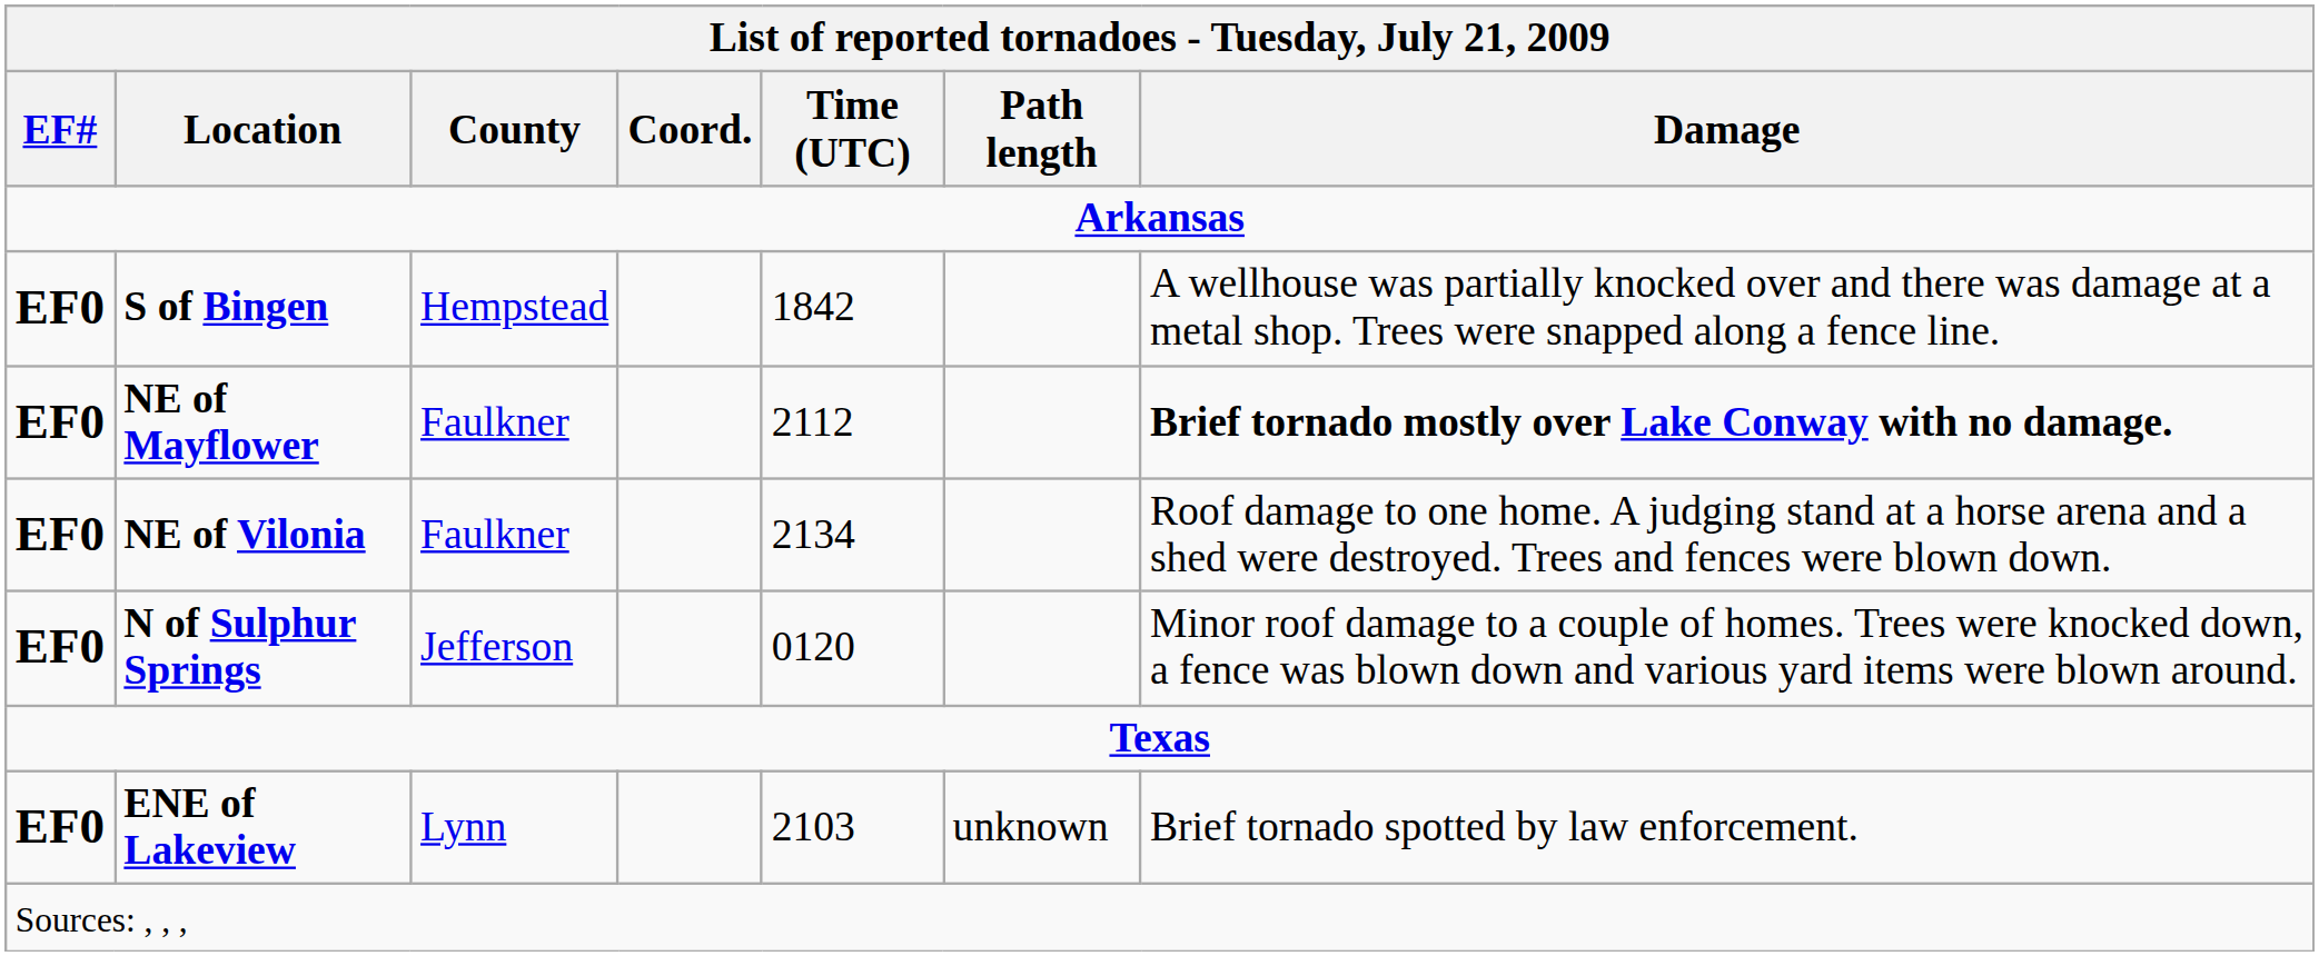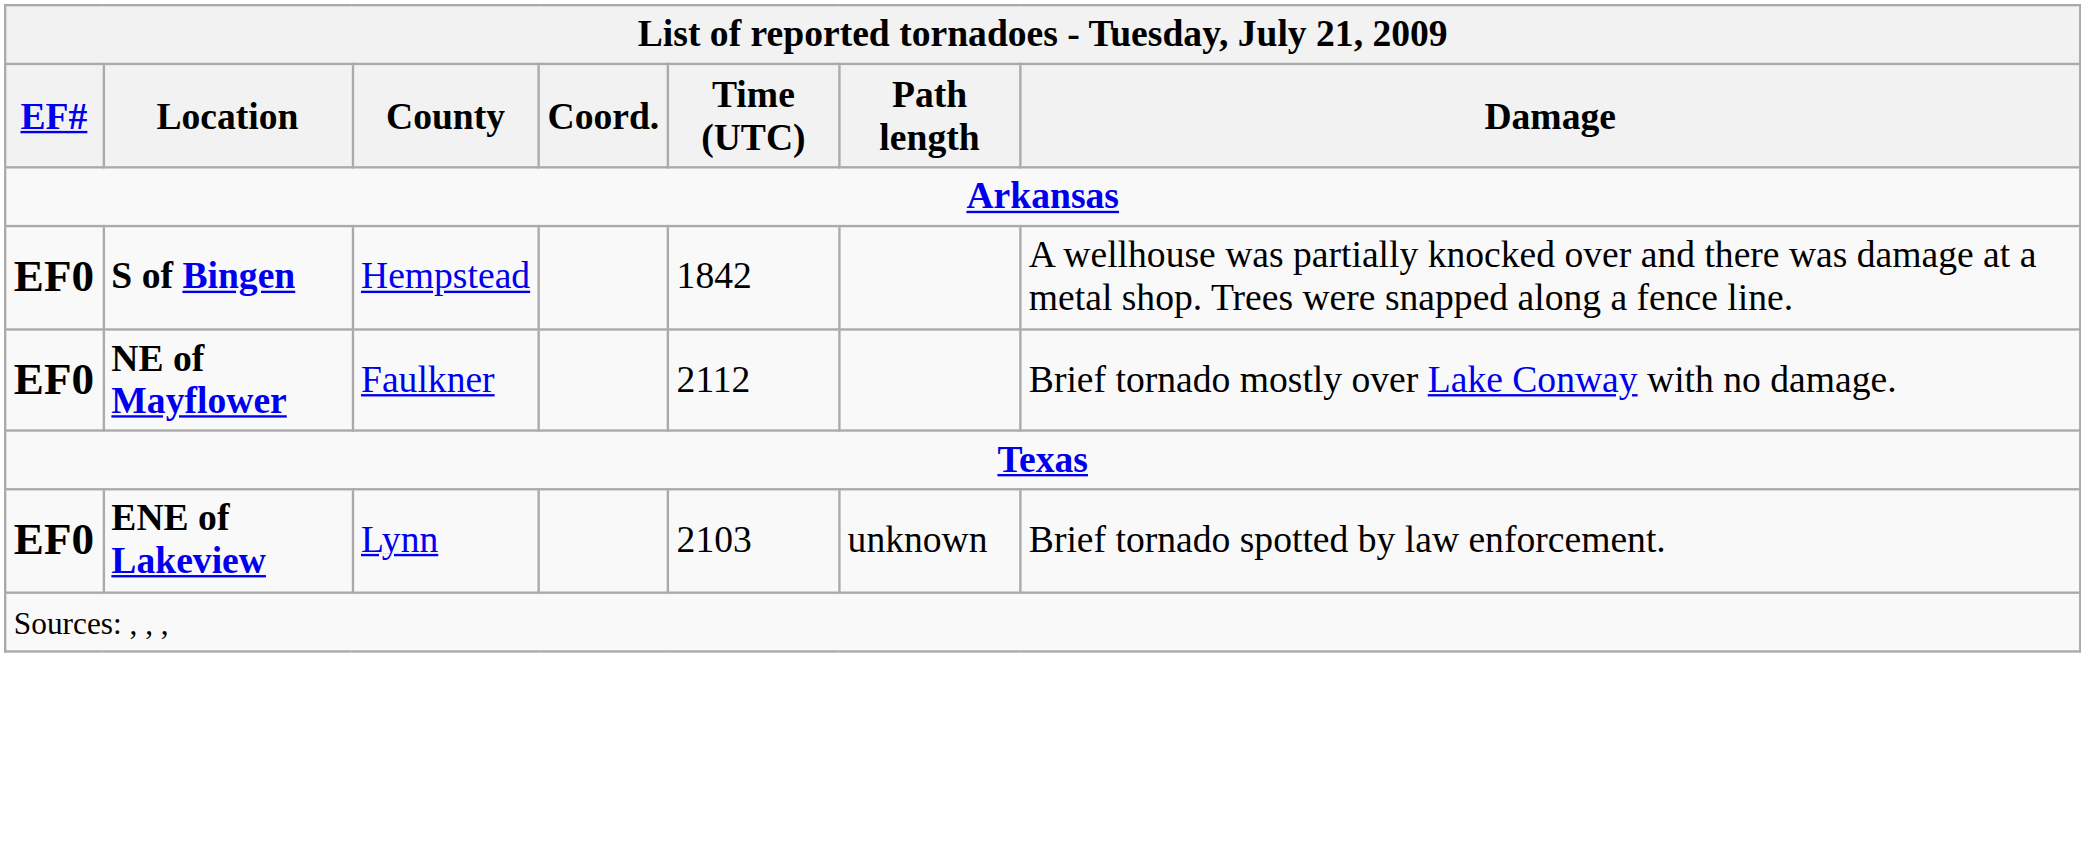NE of Mayflower | Damage: bold -> normal
- row: EF0 | NE of Vilonia | Faulkner | 2134 | Roof damage to one home. A judging stand at a horse arena and a shed were destroyed. Trees and fences were blown down.
- row: EF0 | N of Sulphur Springs | Jefferson | 0120 | Minor roof damage to a couple of homes. Trees were knocked down, a fence was blown down and various yard items were blown around.
